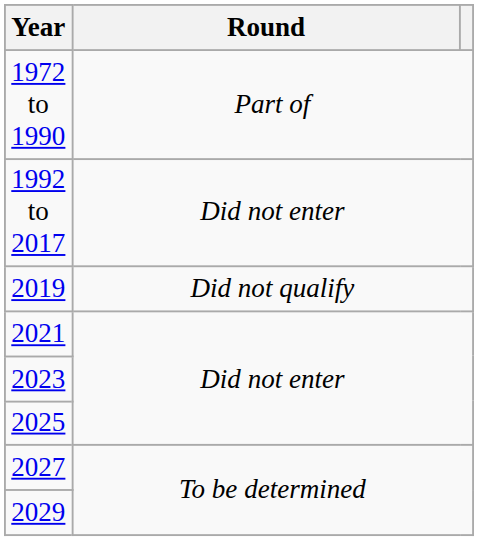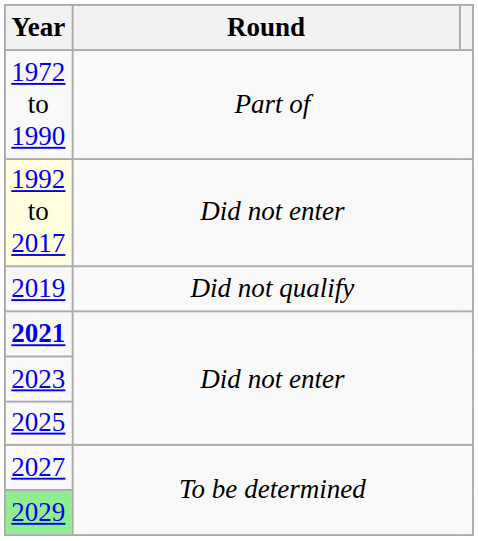1992 to 2017 | Year: no background -> lightyellow background
2021 | Year: normal -> bold
2029 | Year: no background -> lightgreen background
